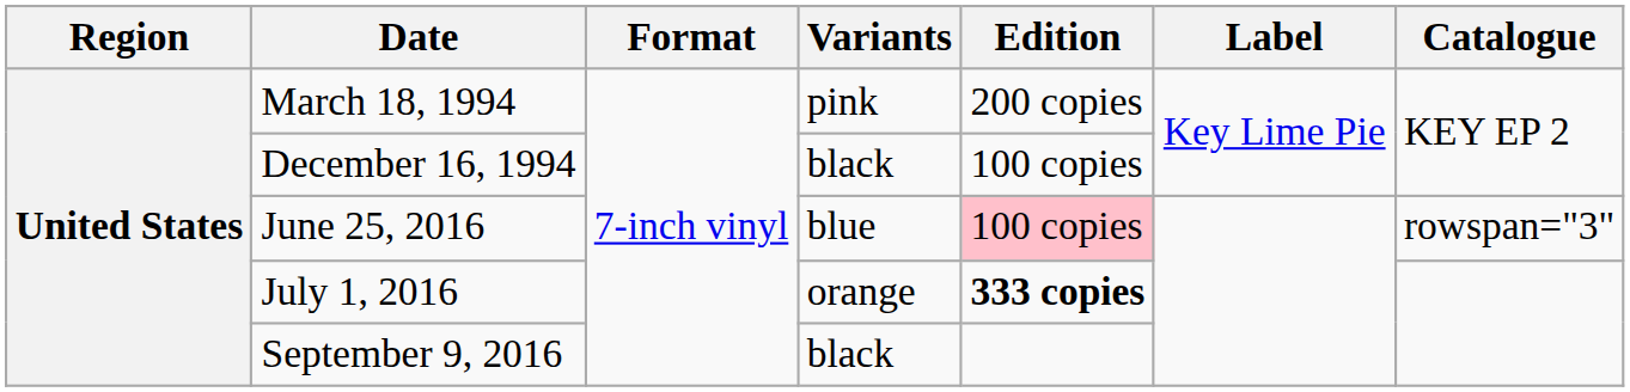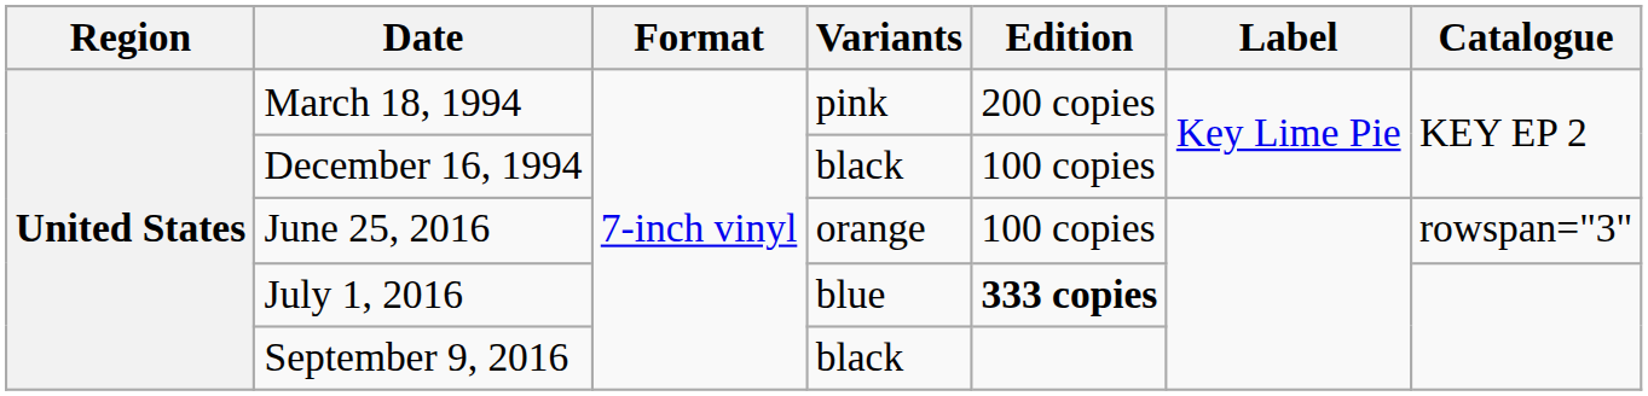June 25, 2016 | Variants: blue -> orange
June 25, 2016 | Edition: pink background -> no background
July 1, 2016 | Variants: orange -> blue
